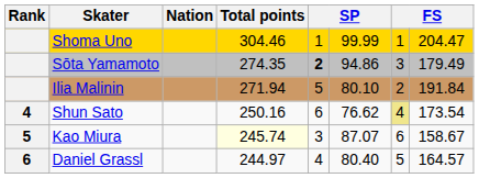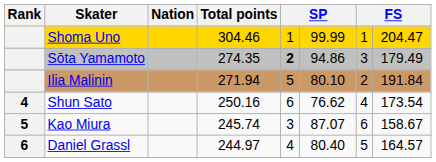Shun Sato | column 7: khaki background -> no background
Kao Miura | Total points: lightyellow background -> no background
